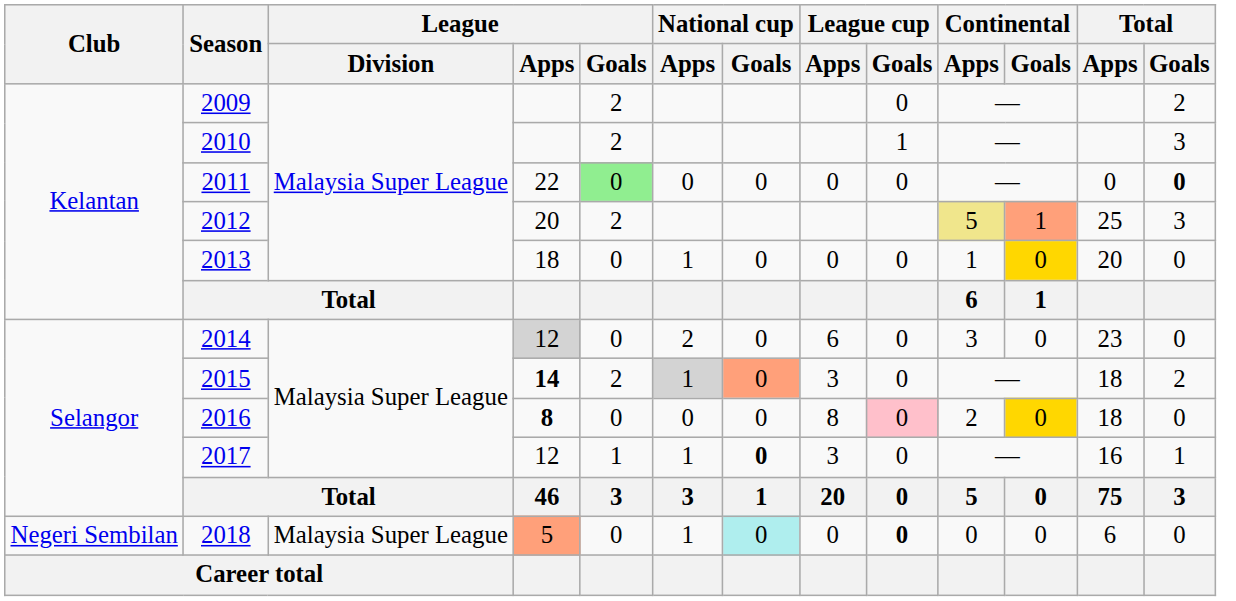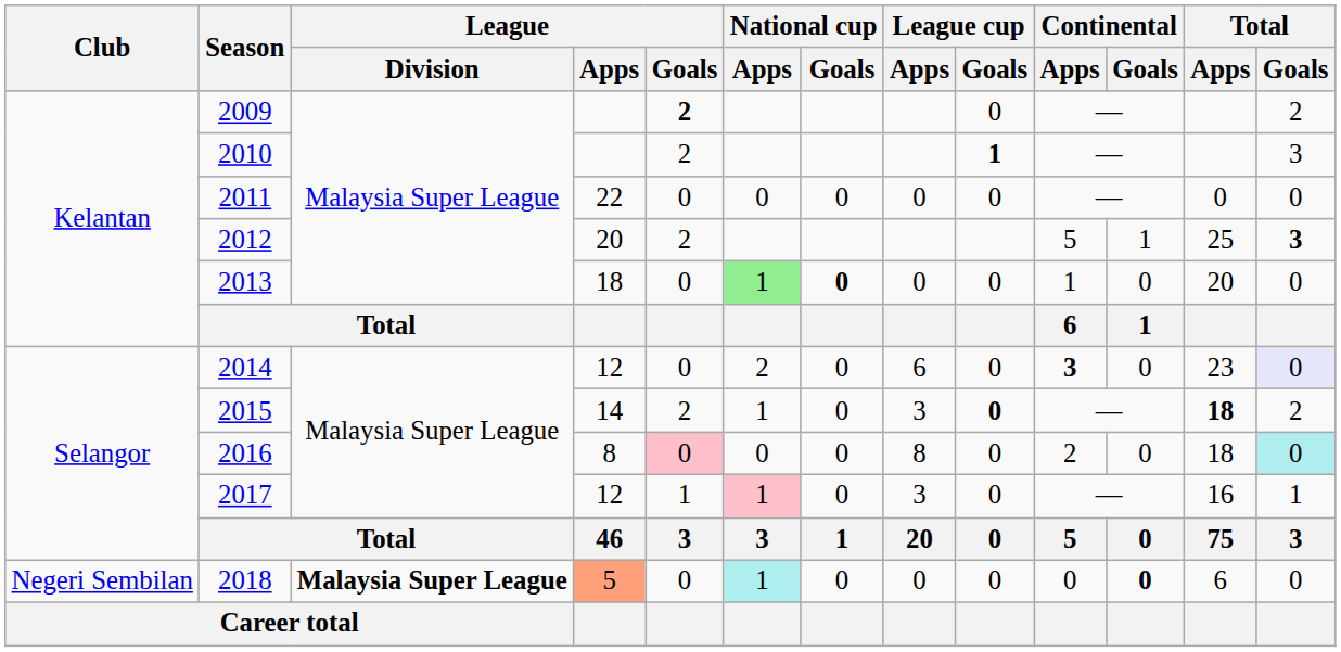2009 | League / Goals: normal -> bold
2010 | League cup / Goals: normal -> bold
2011 | League / Goals: lightgreen background -> no background
2011 | Total / Goals: bold -> normal
2012 | Continental / Apps: khaki background -> no background
2012 | Continental / Goals: lightsalmon background -> no background
2012 | Total / Goals: normal -> bold
2013 | National cup / Apps: no background -> lightgreen background
2013 | National cup / Goals: normal -> bold
2013 | Continental / Goals: gold background -> no background
2014 | League / Apps: lightgrey background -> no background
2014 | Continental / Apps: normal -> bold
2014 | Total / Goals: no background -> lavender background
2015 | League / Apps: bold -> normal
2015 | National cup / Apps: lightgrey background -> no background
2015 | National cup / Goals: lightsalmon background -> no background
2015 | League cup / Goals: normal -> bold
2015 | Total / Apps: normal -> bold
2016 | League / Apps: bold -> normal
2016 | League / Goals: no background -> pink background
2016 | League cup / Goals: pink background -> no background
2016 | Continental / Goals: gold background -> no background
2016 | Total / Goals: no background -> paleturquoise background
2017 | National cup / Apps: no background -> pink background
2017 | National cup / Goals: bold -> normal
2018 | League / Division: normal -> bold
2018 | National cup / Apps: no background -> paleturquoise background
2018 | National cup / Goals: paleturquoise background -> no background
2018 | League cup / Goals: bold -> normal
2018 | Continental / Goals: normal -> bold
